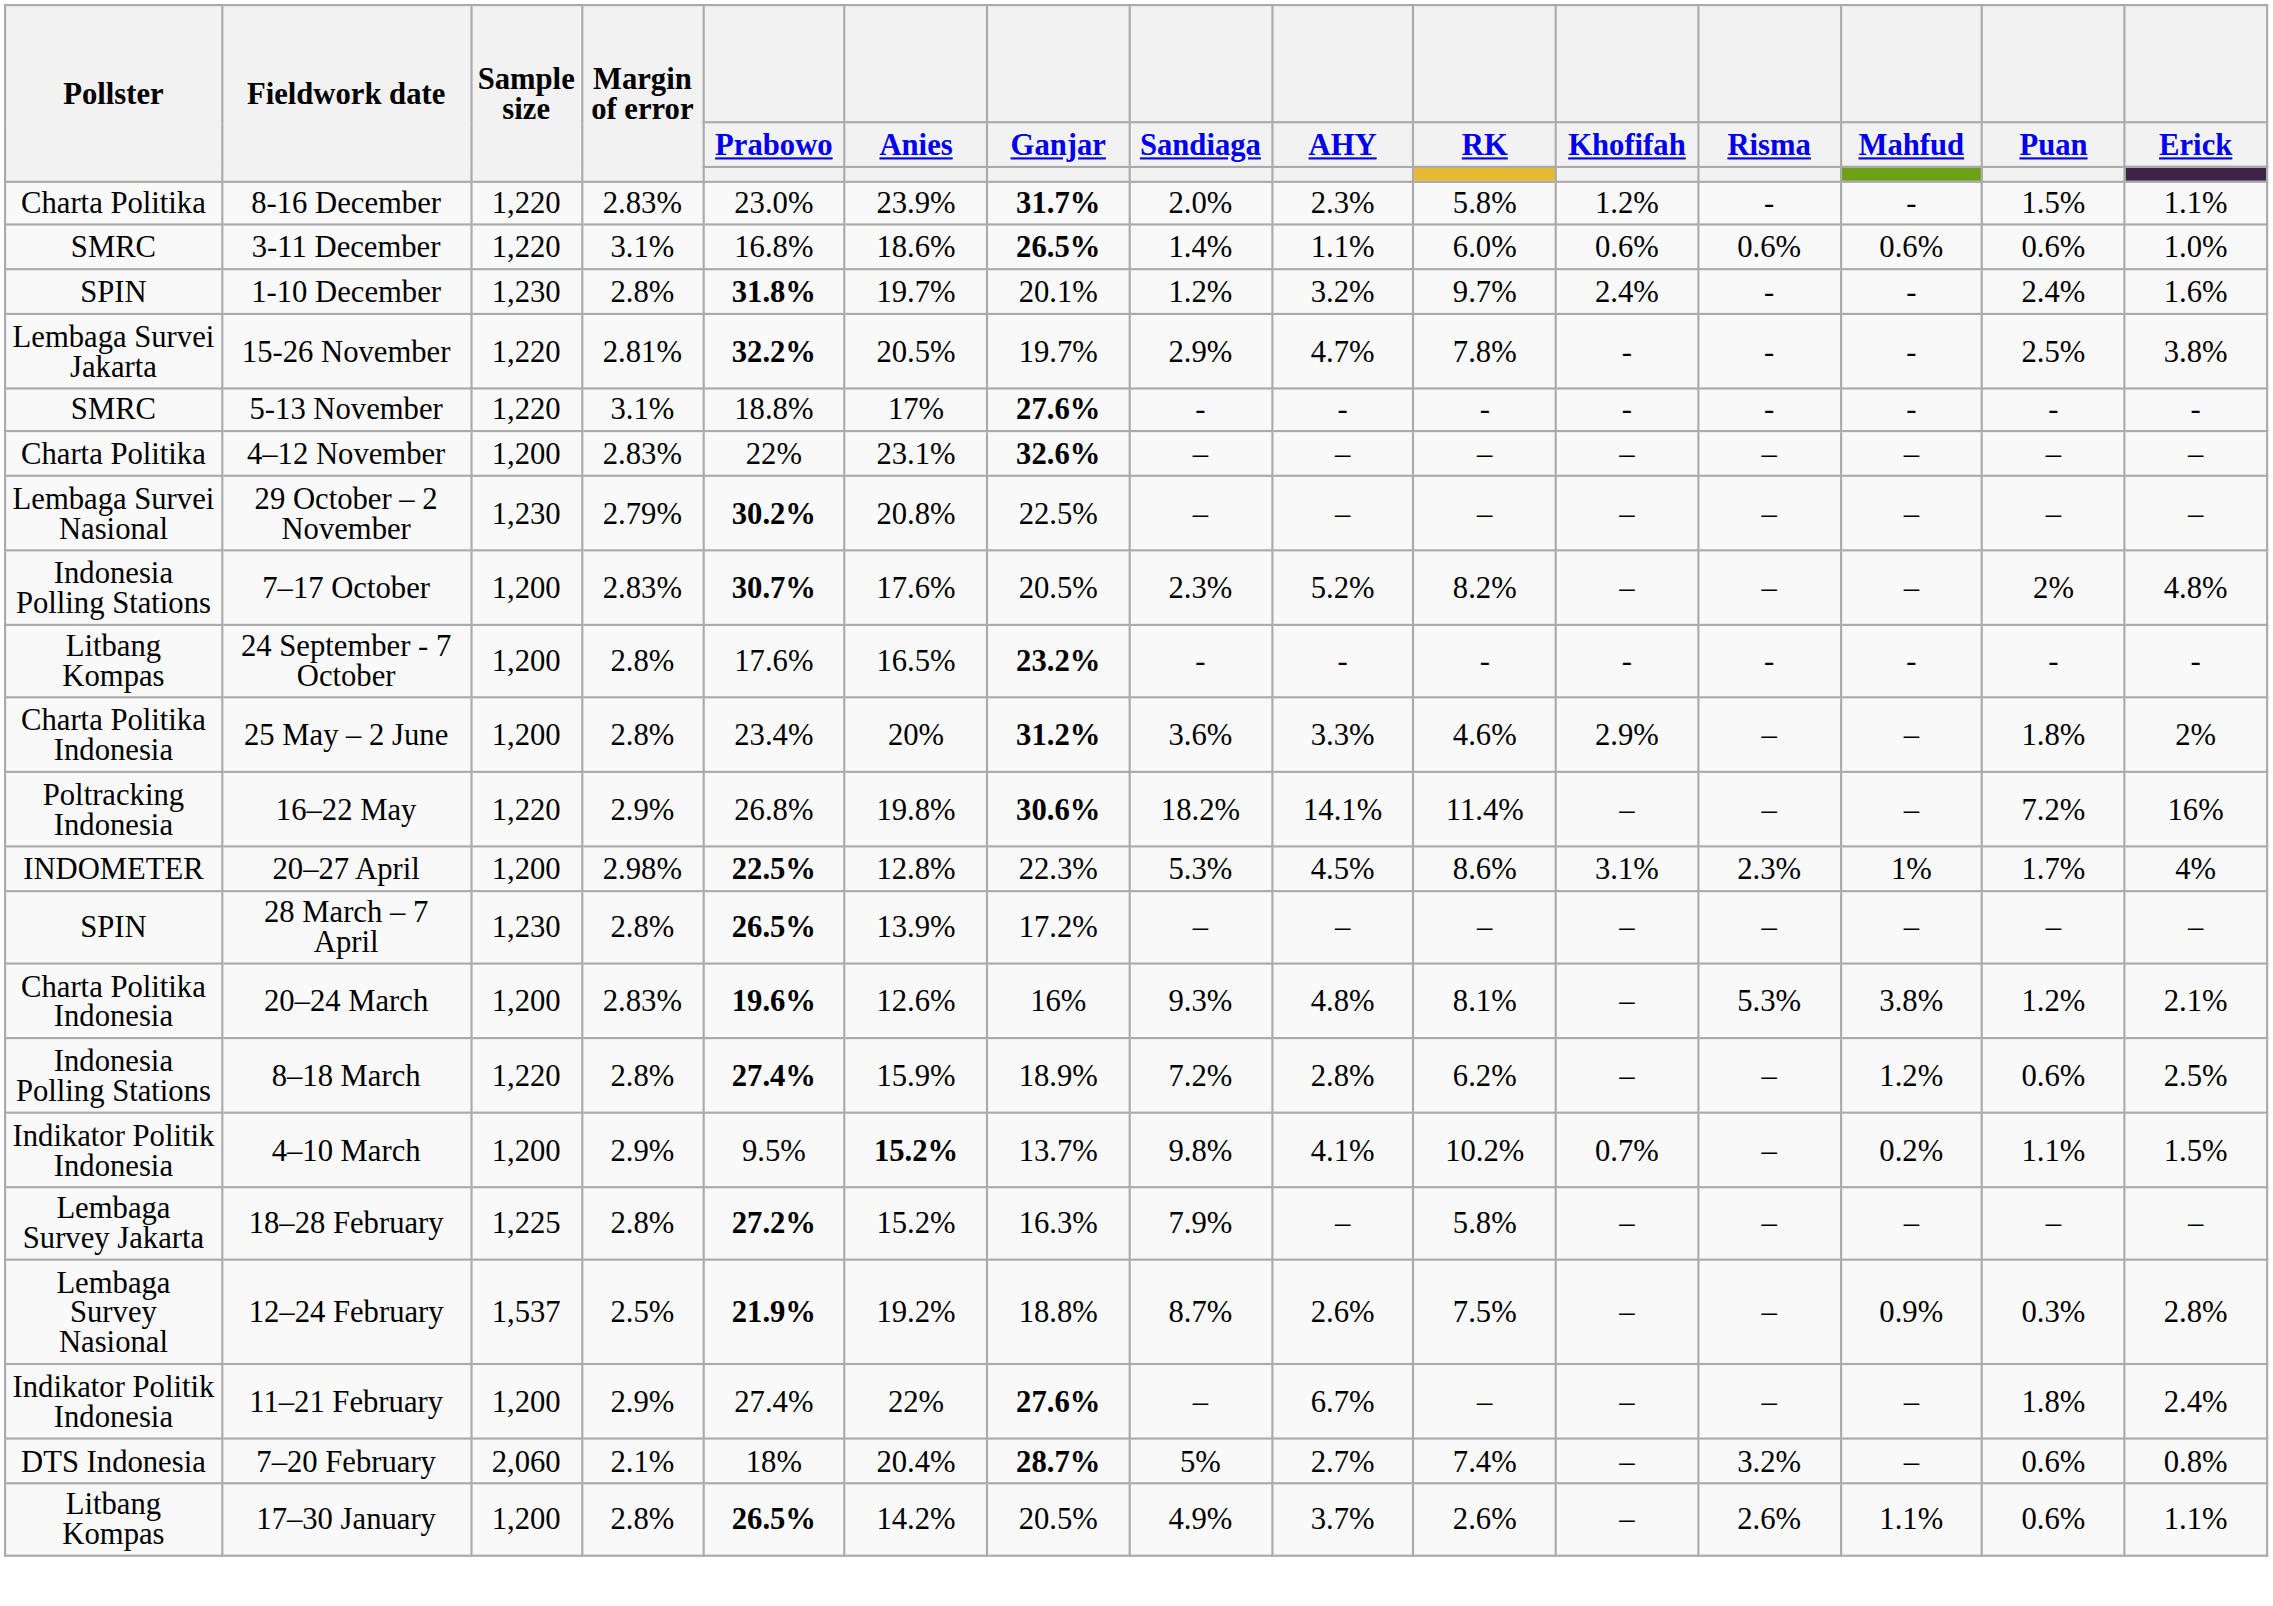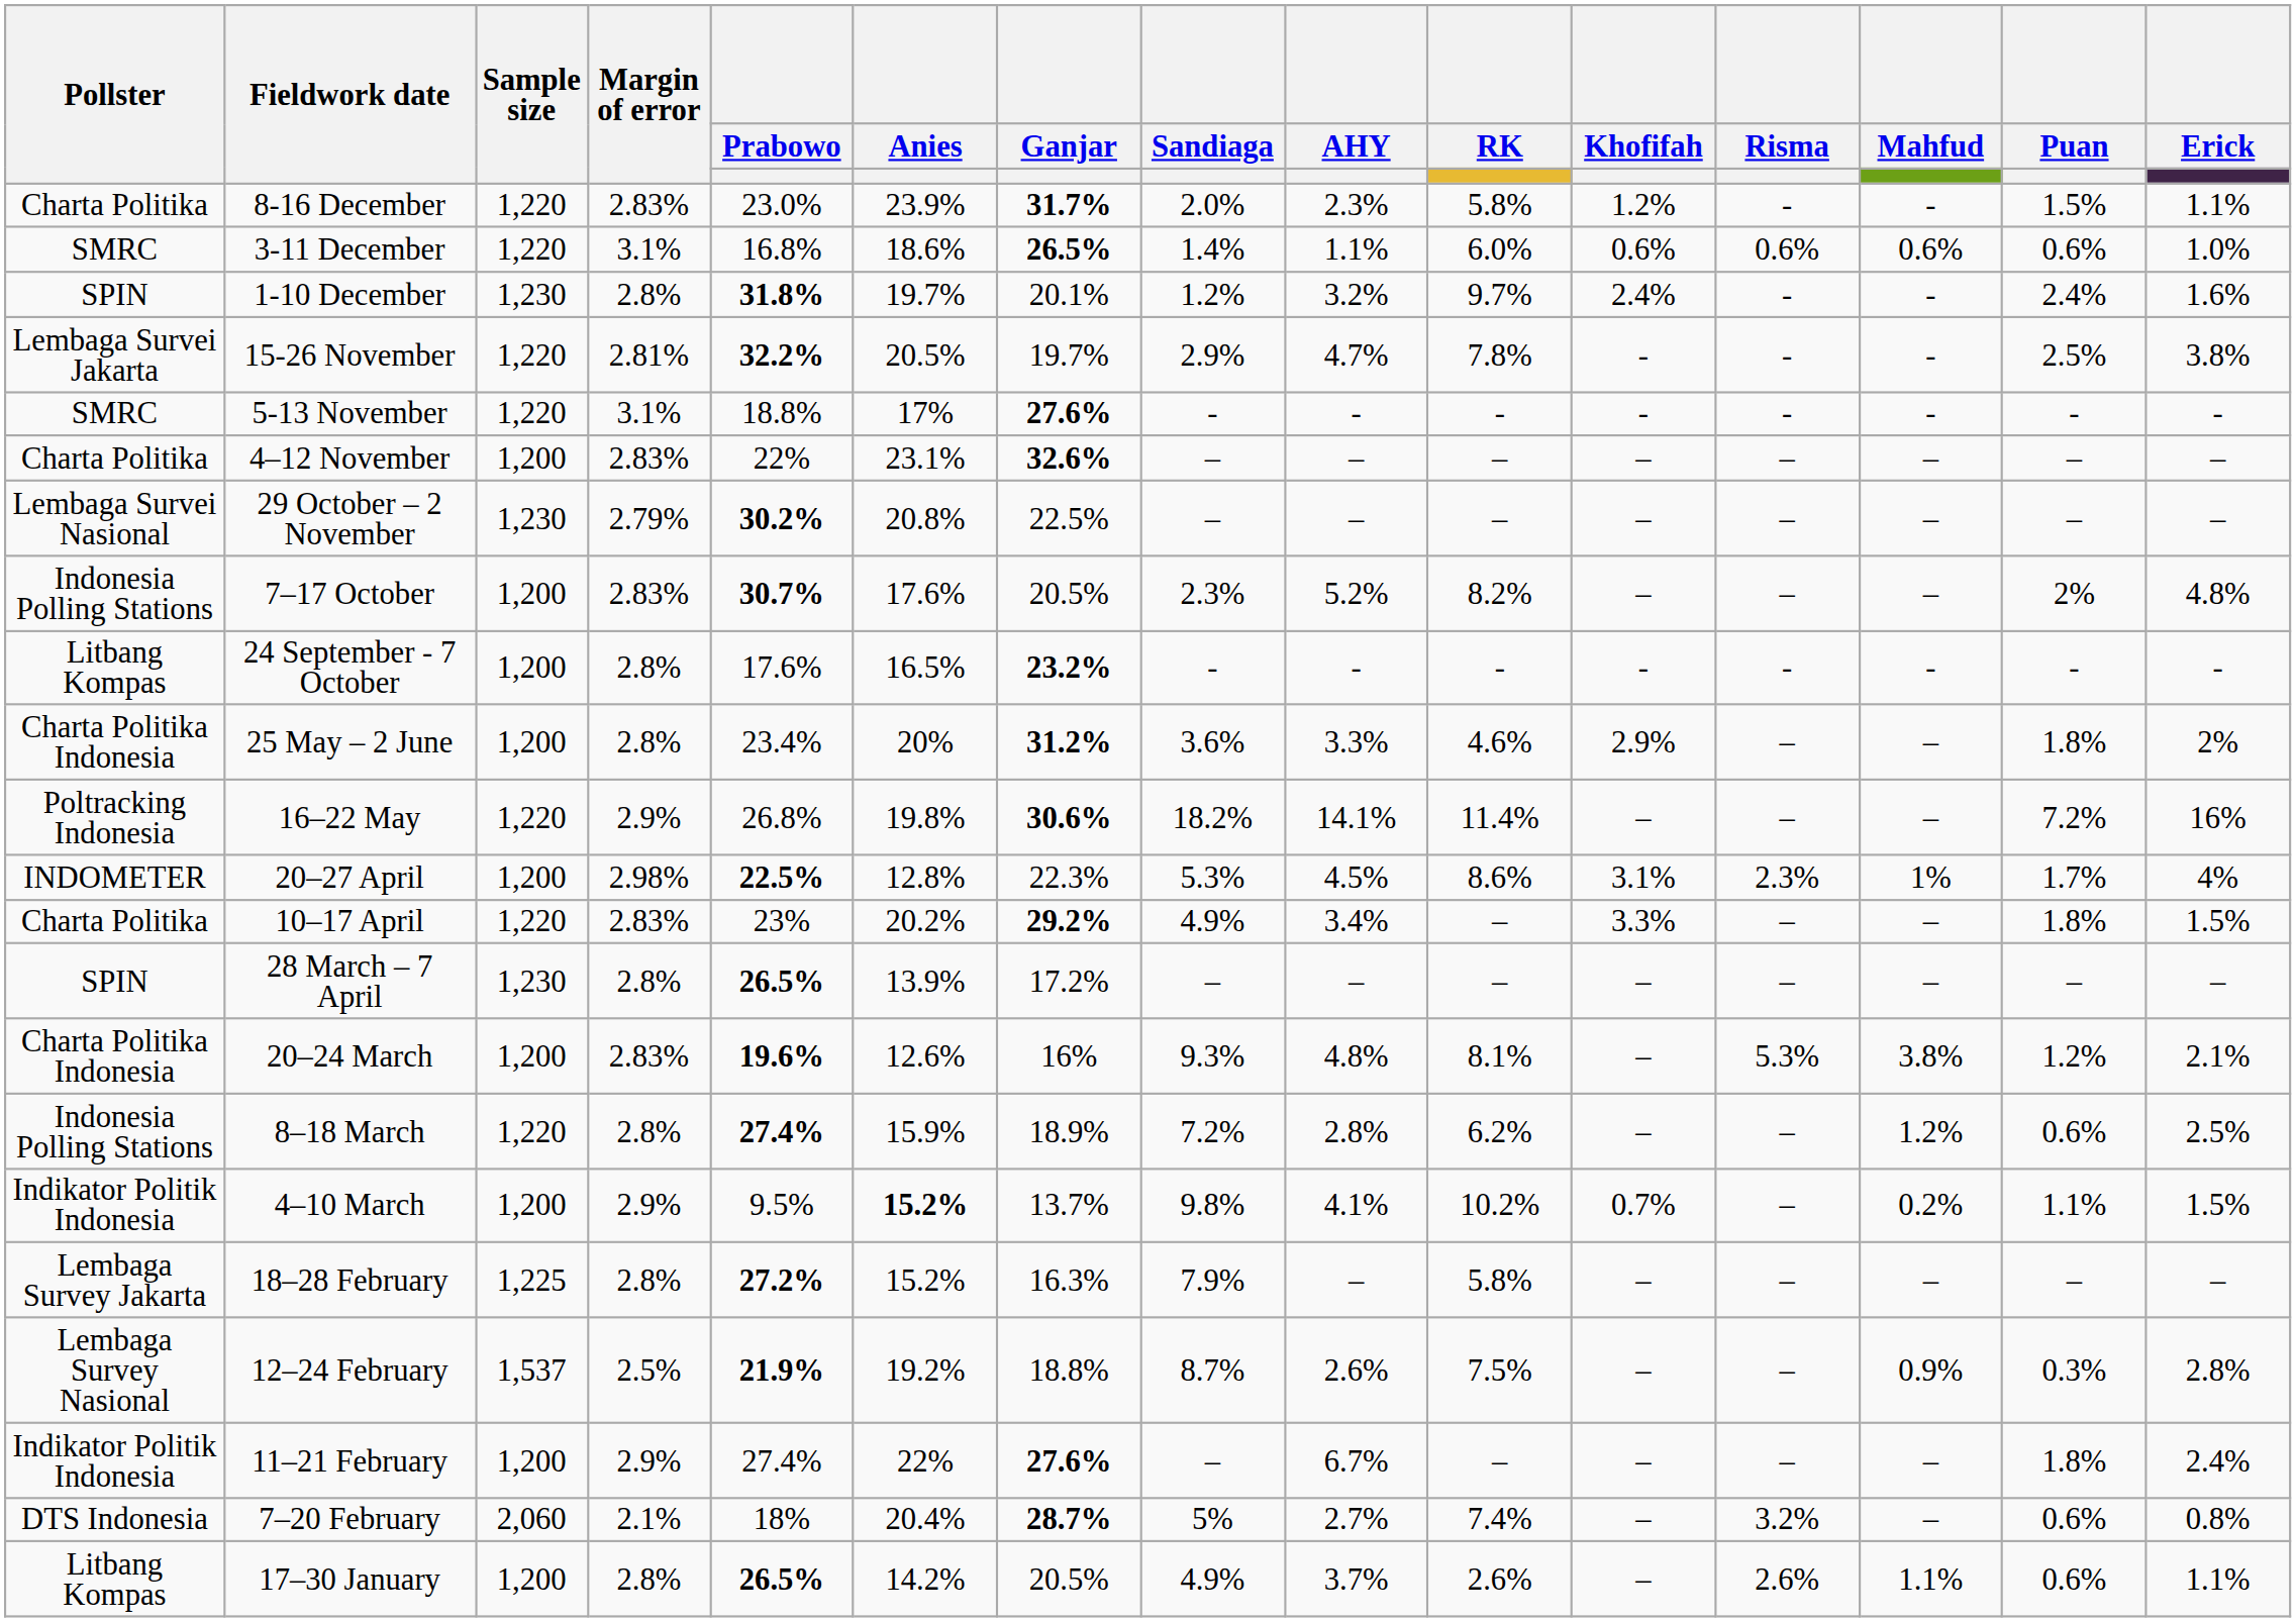+ row: Charta Politika | 10–17 April | 1,220 | 2.83% | 23% | 20.2% | 29.2% | 4.9% | 3.4% | – | 3.3% | – | – | 1.8% | 1.5%
